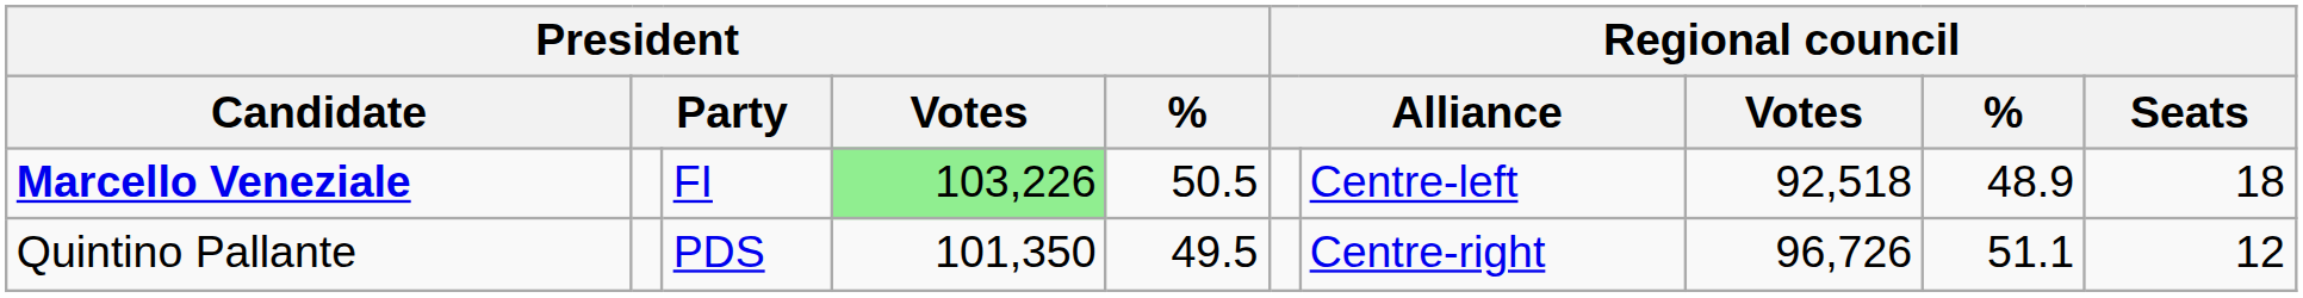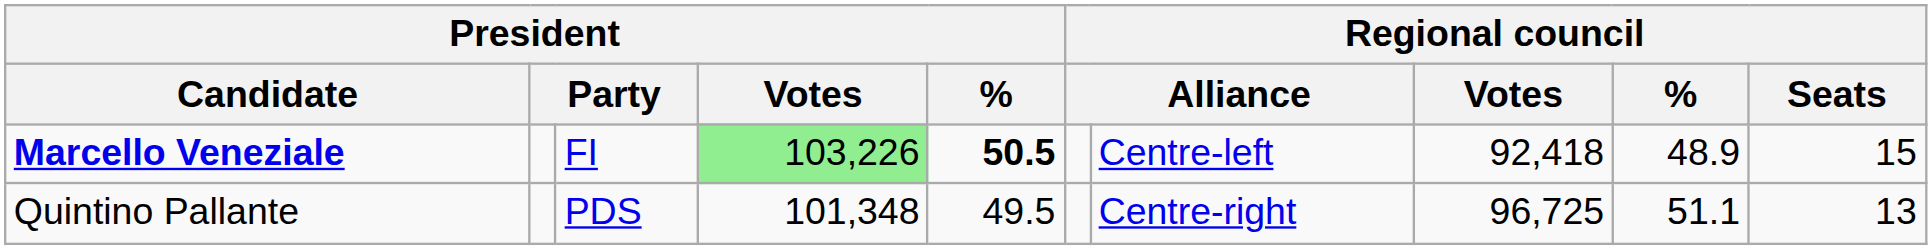Marcello Veneziale | President / %: normal -> bold
Marcello Veneziale | Regional council / Votes: 92,518 -> 92,418
Marcello Veneziale | Regional council / Seats: 18 -> 15
Quintino Pallante | President / Votes: 101,350 -> 101,348
Quintino Pallante | Regional council / Votes: 96,726 -> 96,725
Quintino Pallante | Regional council / Seats: 12 -> 13
